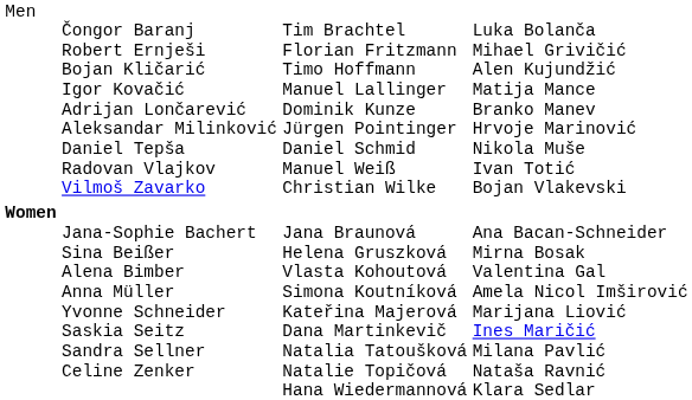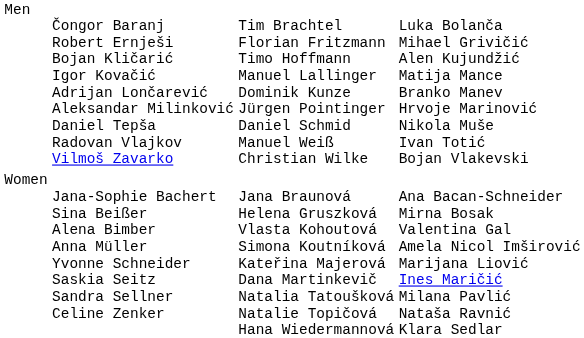Women | column 1: bold -> normal
